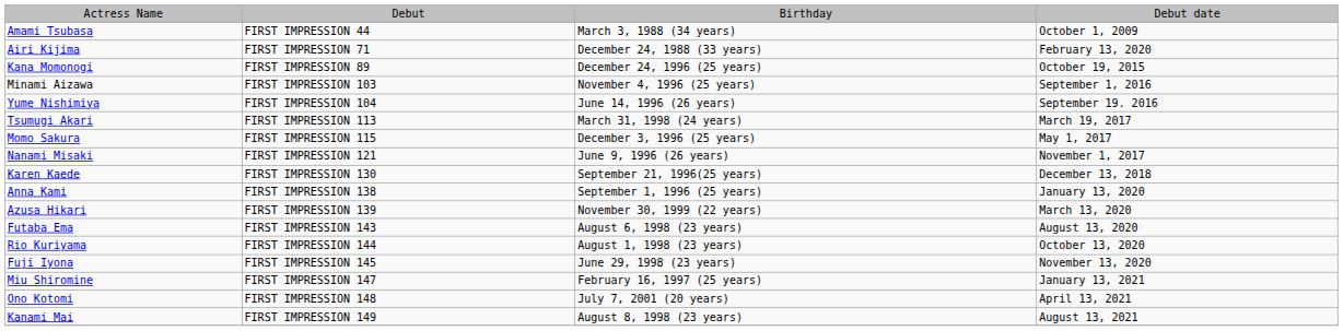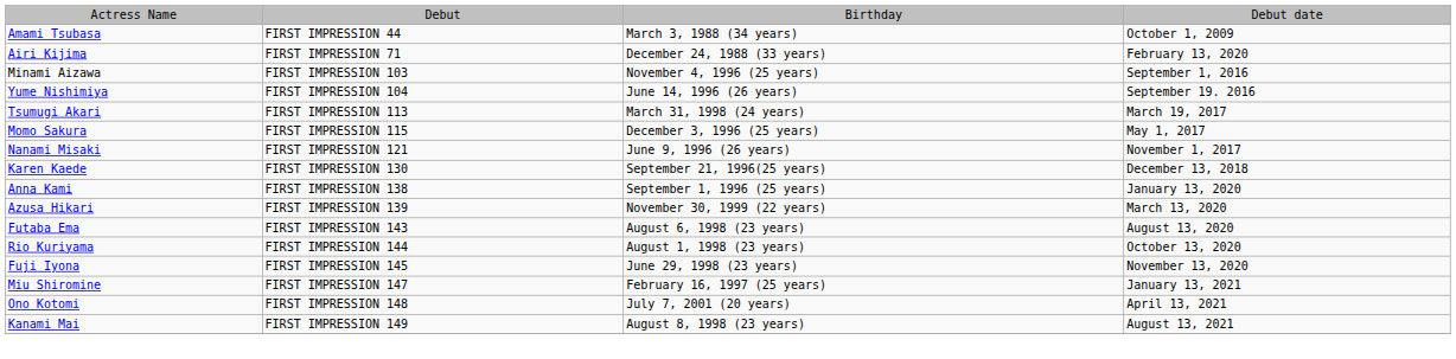- row: Kana Momonogi | FIRST IMPRESSION 89 | December 24, 1996 (25 years) | October 19, 2015
